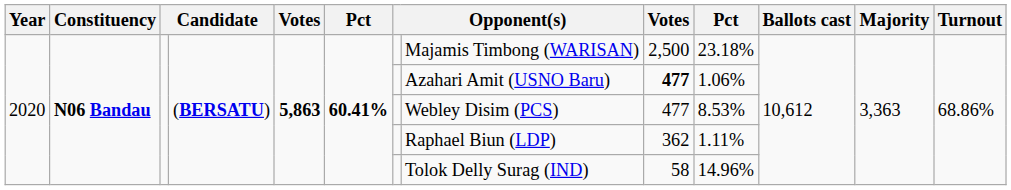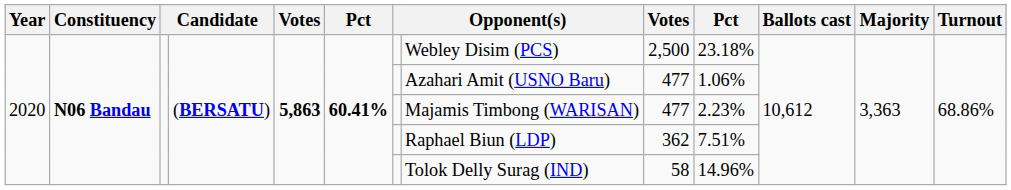row 2 | column 8: Majamis Timbong (WARISAN) -> Webley Disim (PCS)
row 3 | column 9: bold -> normal
row 4 | column 8: Webley Disim (PCS) -> Majamis Timbong (WARISAN)
row 4 | column 10: 8.53% -> 2.23%
row 5 | column 10: 1.11% -> 7.51%
